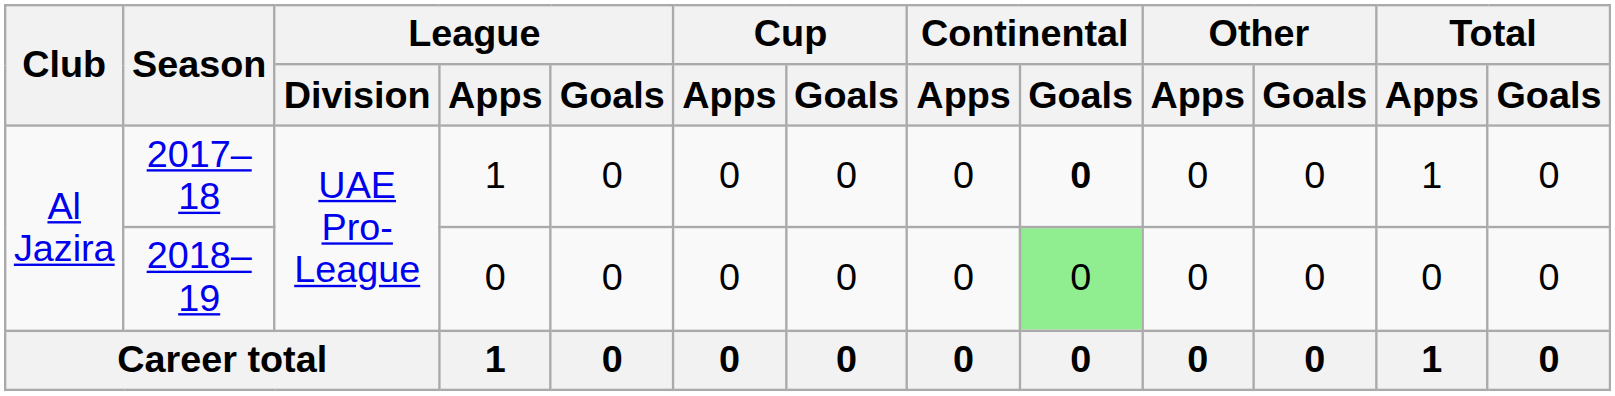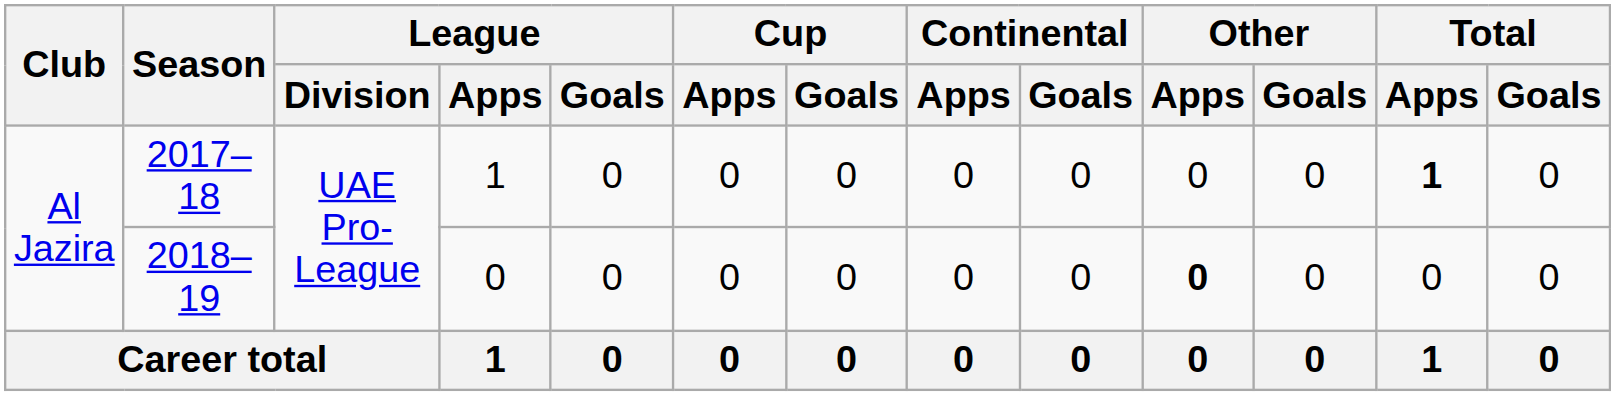2017–18 | Continental / Goals: bold -> normal
2017–18 | Total / Apps: normal -> bold
2018–19 | Continental / Goals: lightgreen background -> no background
2018–19 | Other / Apps: normal -> bold
